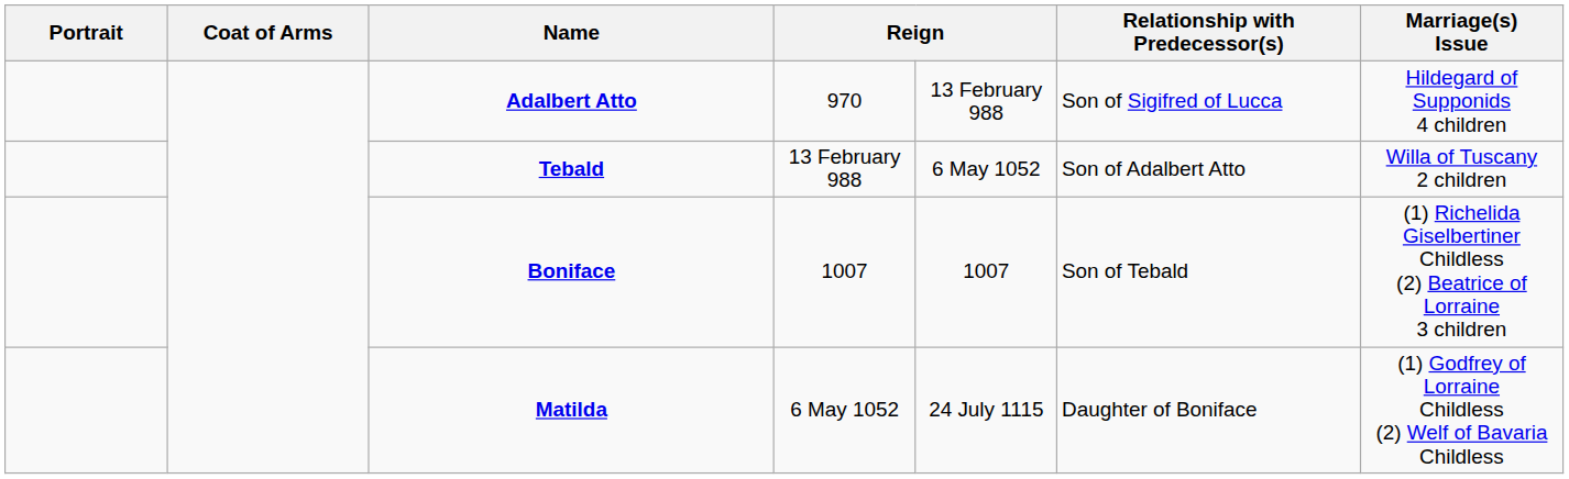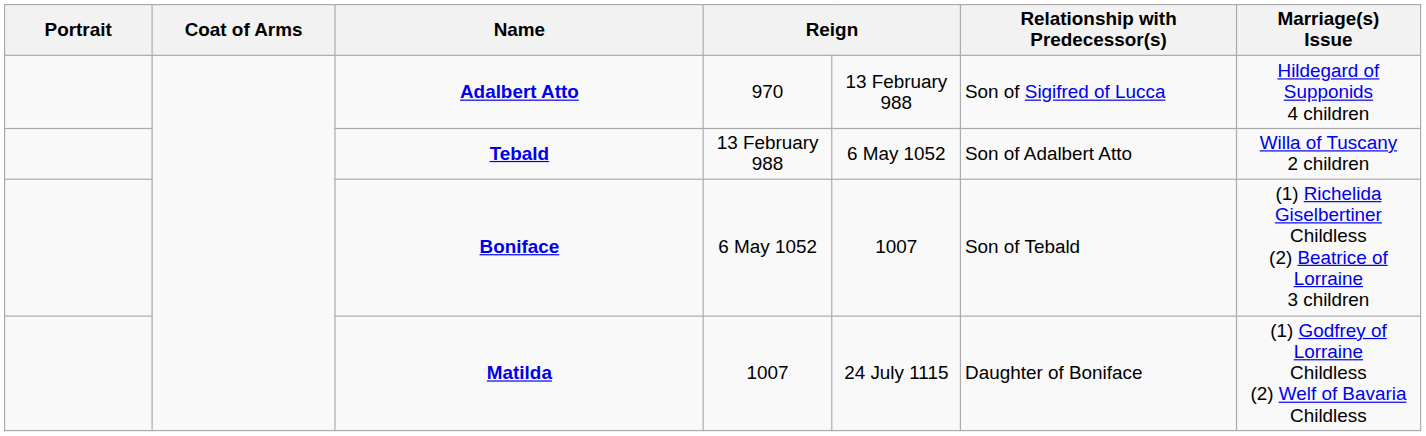Boniface | column 4: 1007 -> 6 May 1052
Matilda | column 4: 6 May 1052 -> 1007
